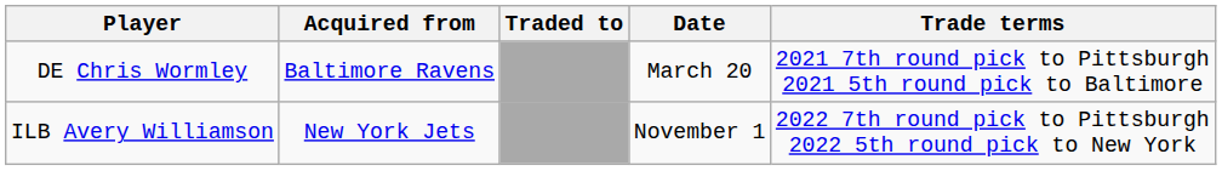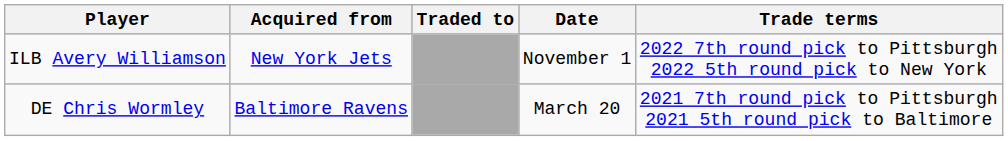rows swapped: DE Chris Wormley <-> ILB Avery Williamson
